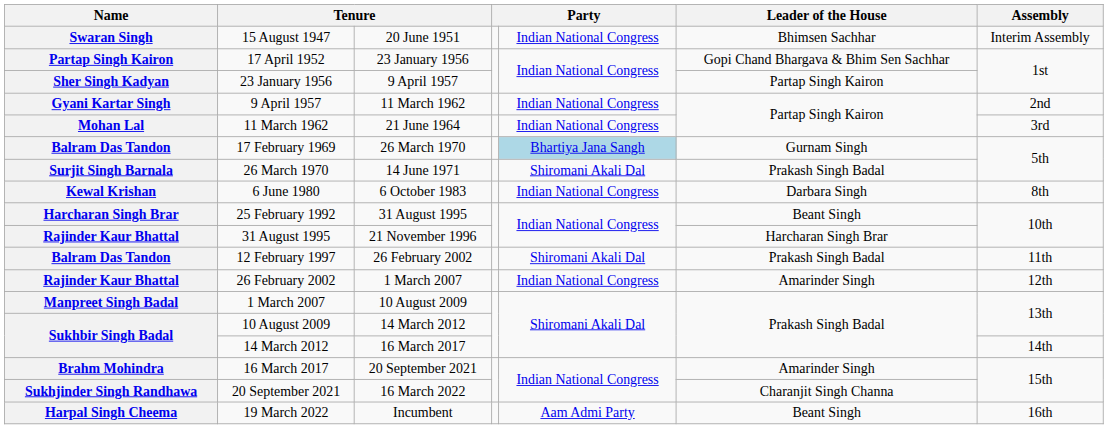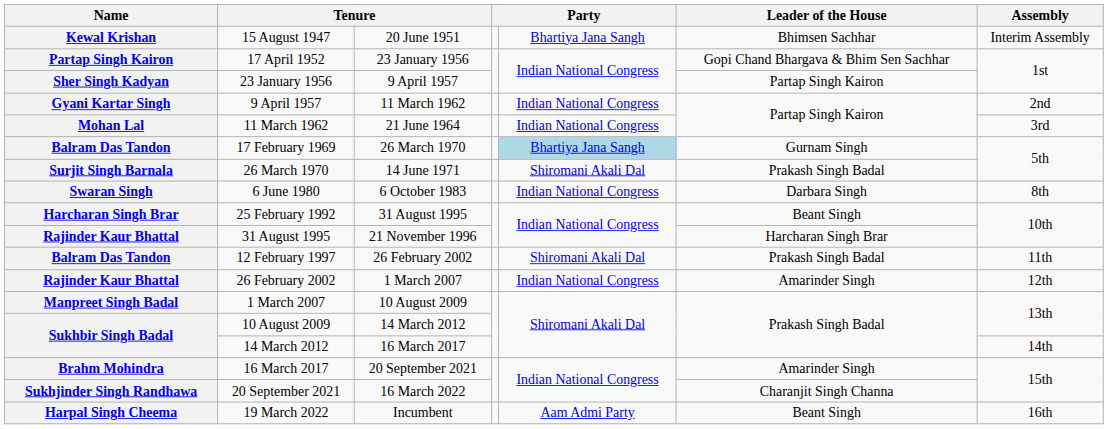15 August 1947 | Name: Swaran Singh -> Kewal Krishan
15 August 1947 | column 5: Indian National Congress -> Bhartiya Jana Sangh
6 June 1980 | Name: Kewal Krishan -> Swaran Singh
